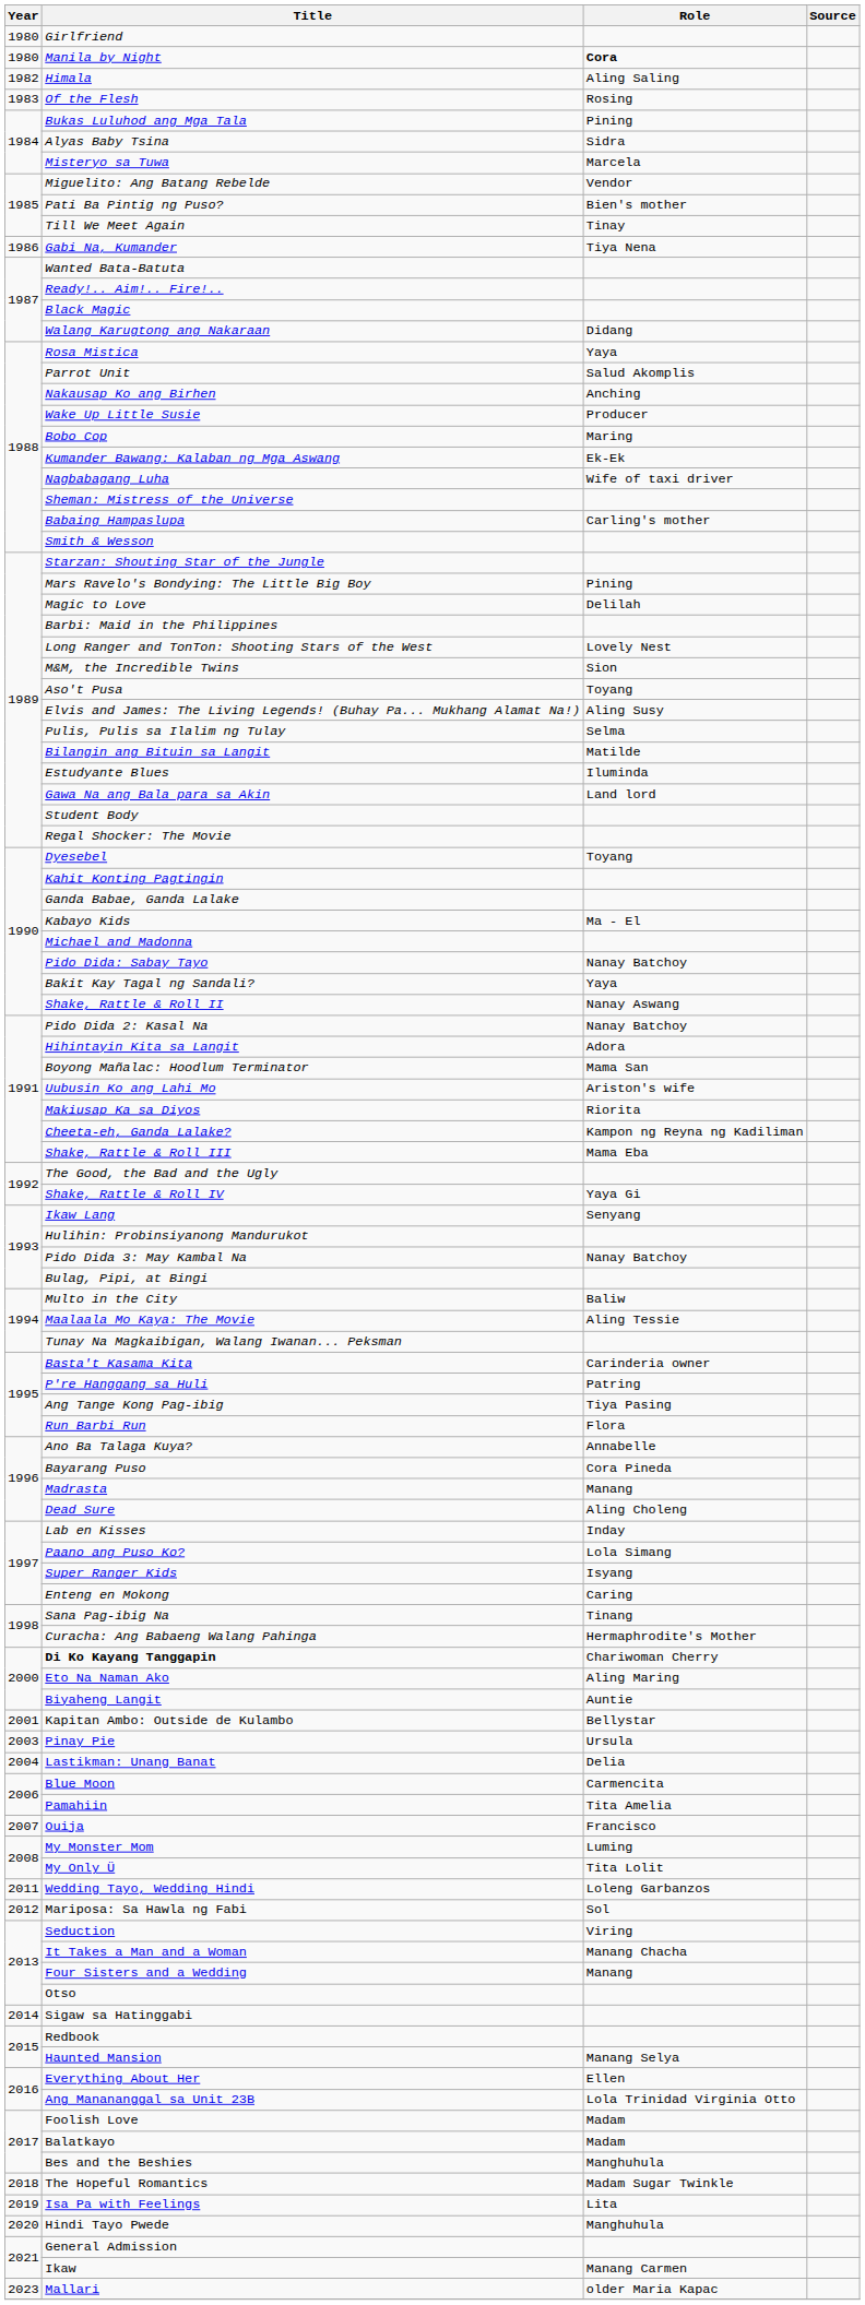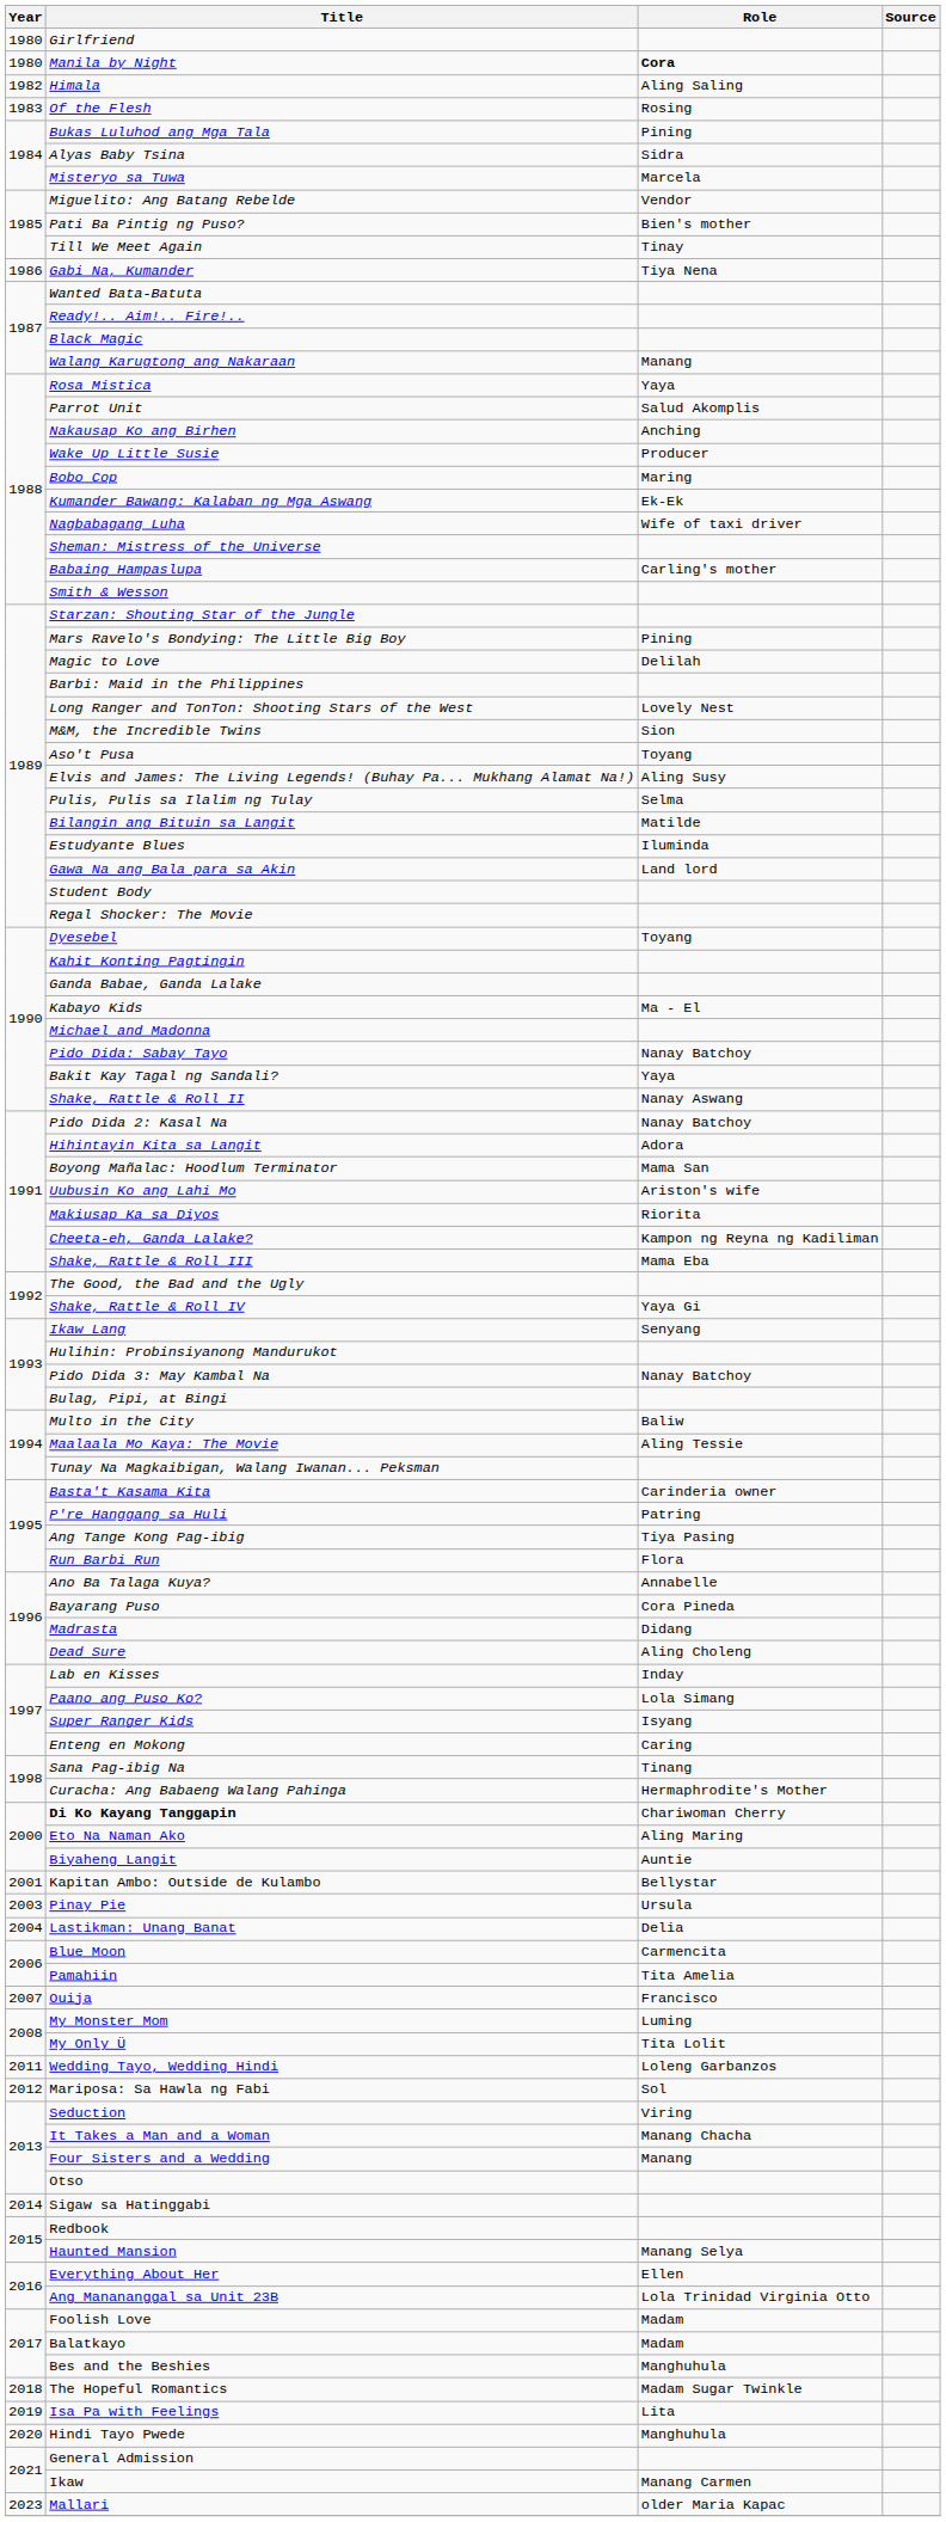Walang Karugtong ang Nakaraan | Role: Didang -> Manang
Madrasta | Role: Manang -> Didang
